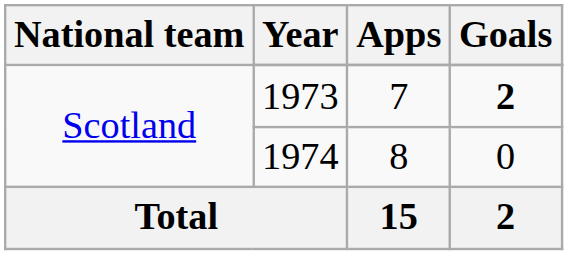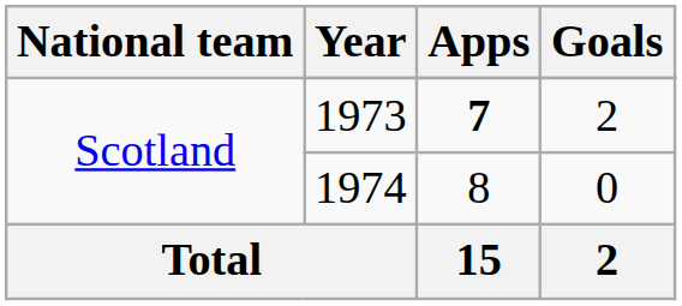1973 | Apps: normal -> bold
1973 | Goals: bold -> normal
